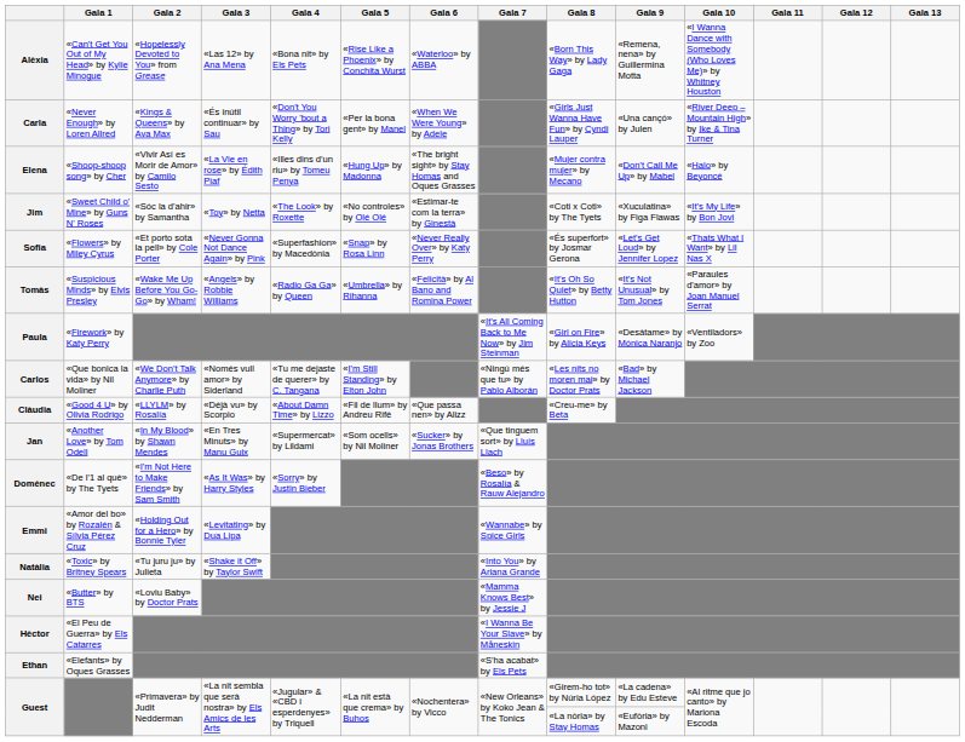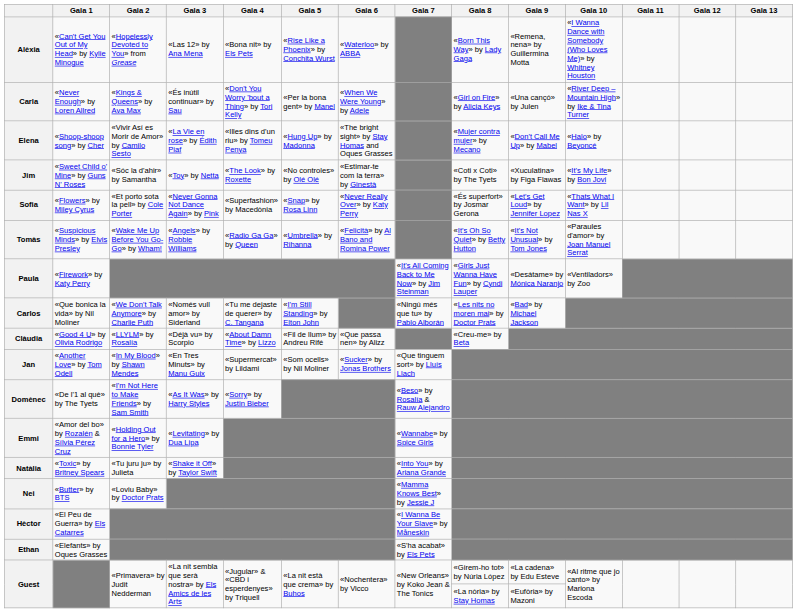Carla | Gala 8: «Girls Just Wanna Have Fun» by Cyndi Lauper -> «Girl on Fire» by Alicia Keys
Paula | Gala 8: «Girl on Fire» by Alicia Keys -> «Girls Just Wanna Have Fun» by Cyndi Lauper
